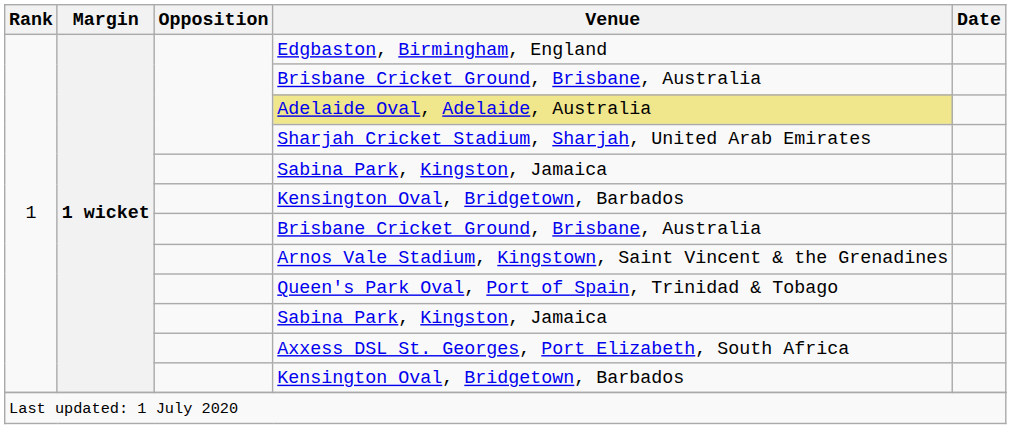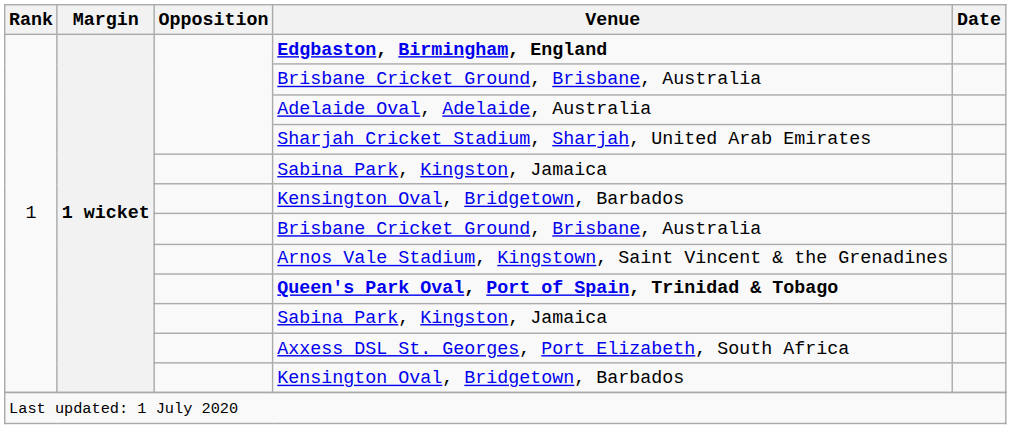Edgbaston, Birmingham, England | Venue: normal -> bold
Adelaide Oval, Adelaide, Australia | Venue: khaki background -> no background
Queen's Park Oval, Port of Spain, Trinidad & Tobago | Venue: normal -> bold
